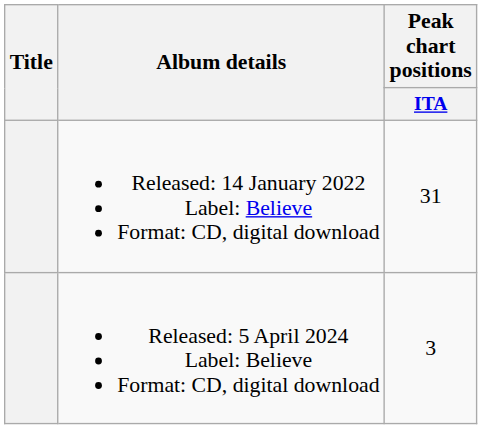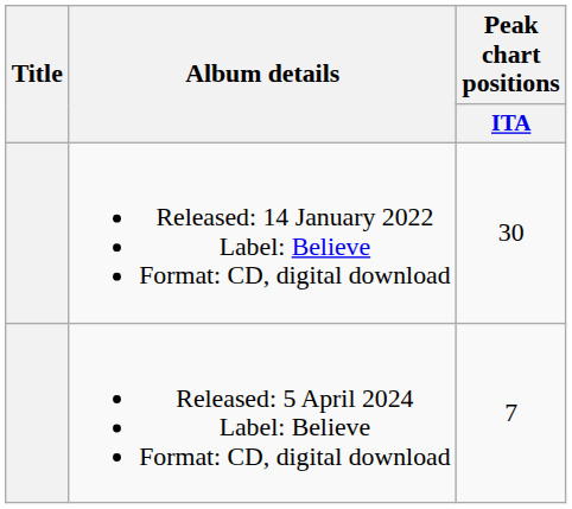row 3 | Peak chart positions / ITA: 31 -> 30
row 4 | Peak chart positions / ITA: 3 -> 7
